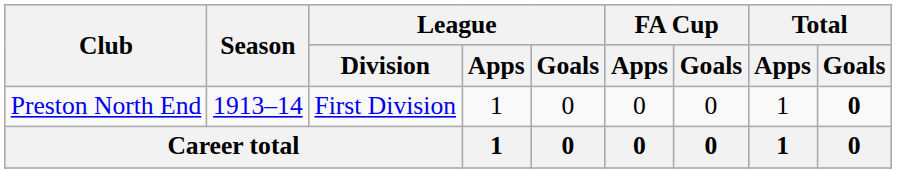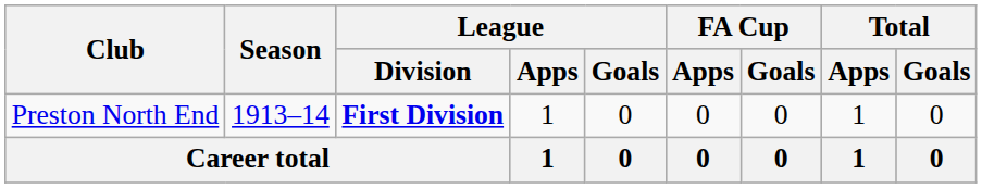Preston North End | League / Division: normal -> bold
Preston North End | Total / Goals: bold -> normal
